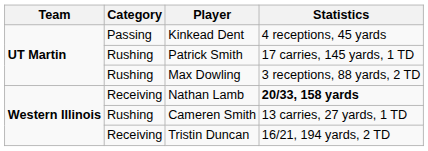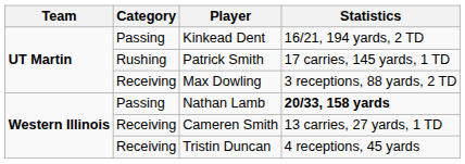Kinkead Dent | Statistics: 4 receptions, 45 yards -> 16/21, 194 yards, 2 TD
Max Dowling | Category: Rushing -> Receiving
Nathan Lamb | Category: Receiving -> Passing
Cameren Smith | Category: Rushing -> Receiving
Tristin Duncan | Statistics: 16/21, 194 yards, 2 TD -> 4 receptions, 45 yards
